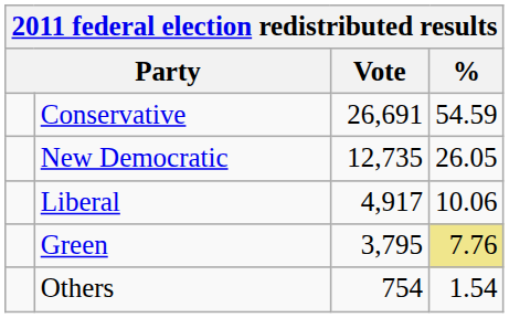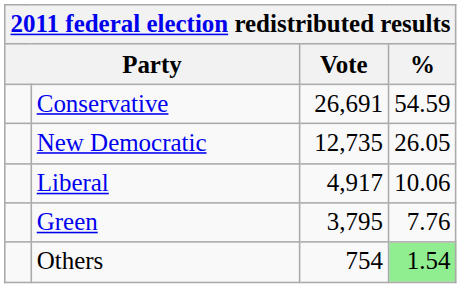Green | %: khaki background -> no background
Others | %: no background -> lightgreen background
